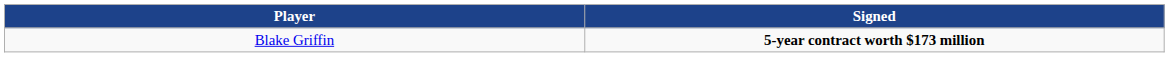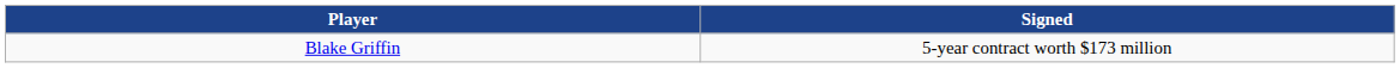Blake Griffin | Signed: bold -> normal
